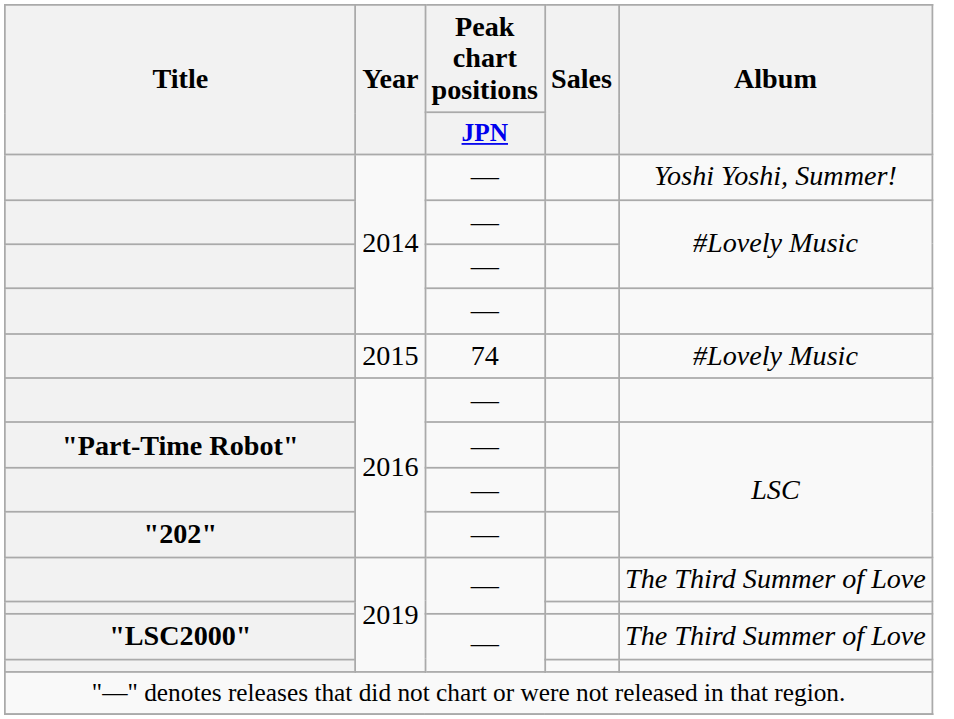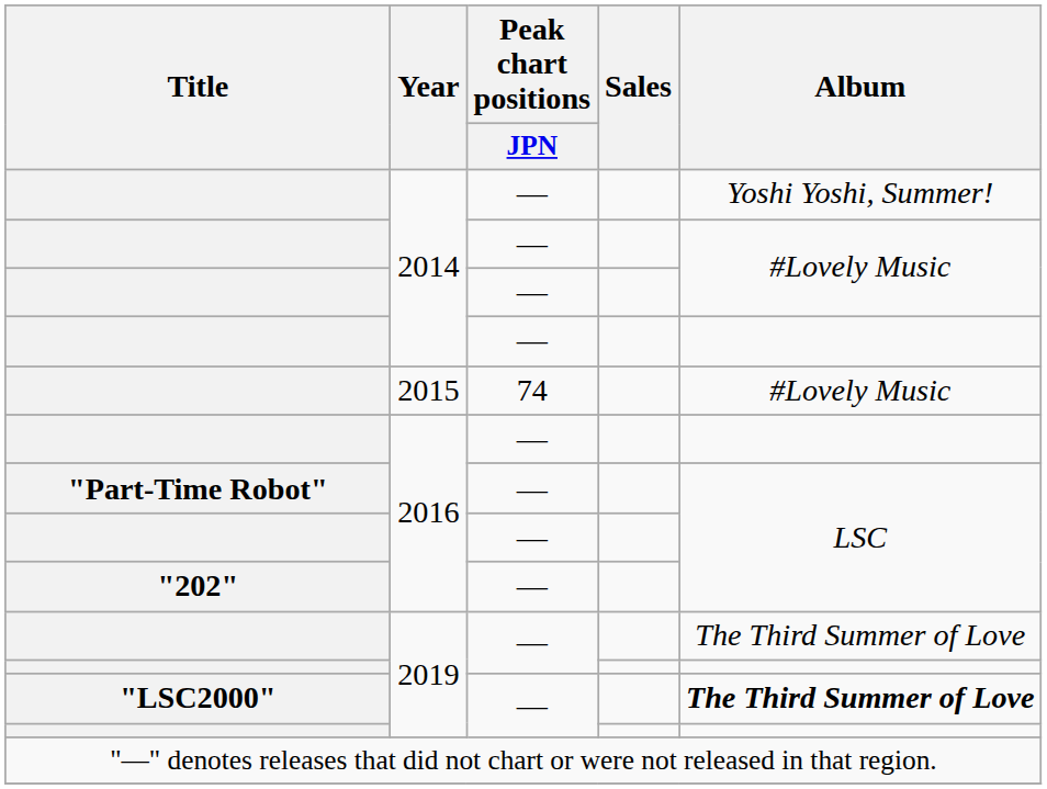"LSC2000" | Album: normal -> bold
